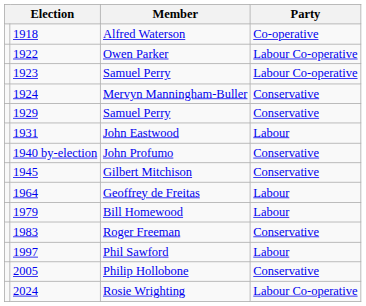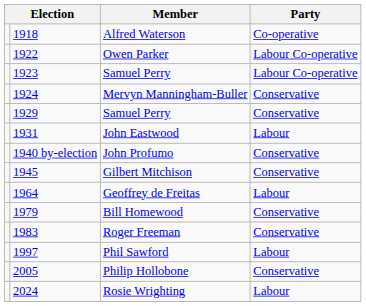Bill Homewood | Party: Labour -> Conservative
Rosie Wrighting | Party: Labour Co-operative -> Labour
